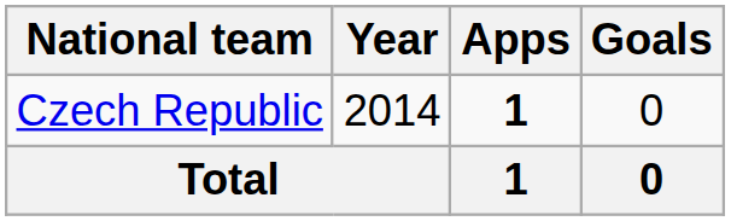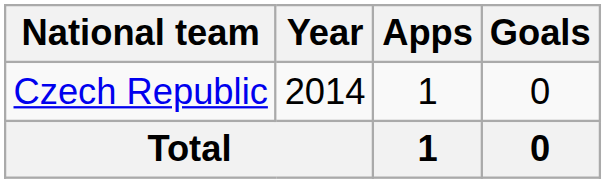Czech Republic | Apps: bold -> normal
